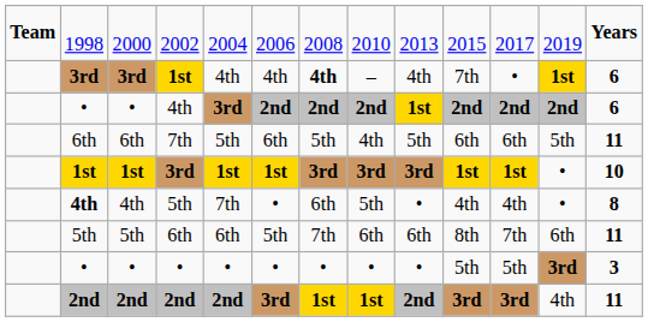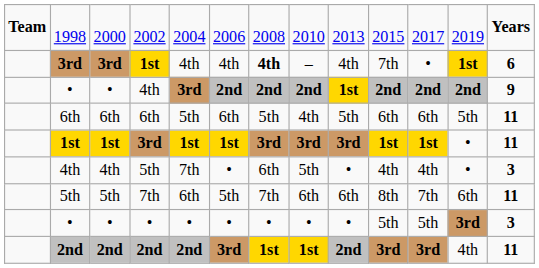row 3 | column 13: 6 -> 9
row 4 | column 4: 7th -> 6th
row 5 | column 13: 10 -> 11
row 6 | column 2: bold -> normal
row 6 | column 13: 8 -> 3
row 7 | column 4: 6th -> 7th
